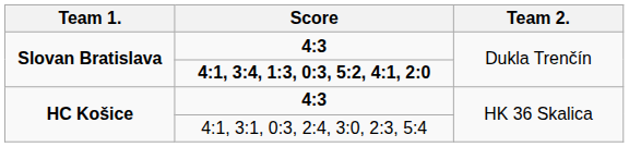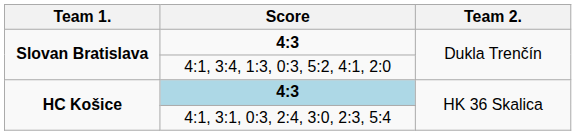4:1, 3:4, 1:3, 0:3, 5:2, 4:1, 2:0 | Score: bold -> normal
HC Košice / 4:3 | Score: no background -> lightblue background
